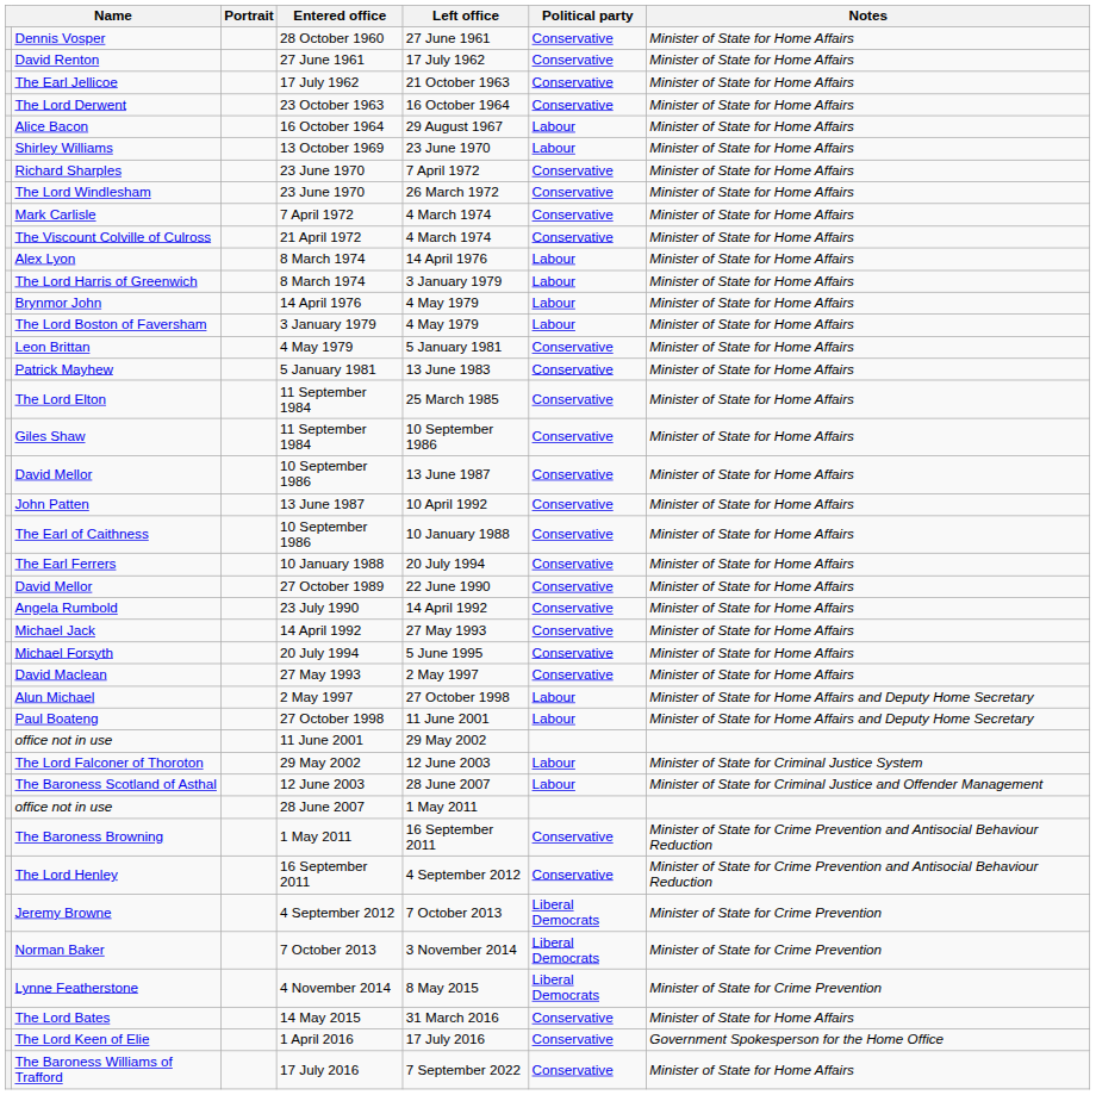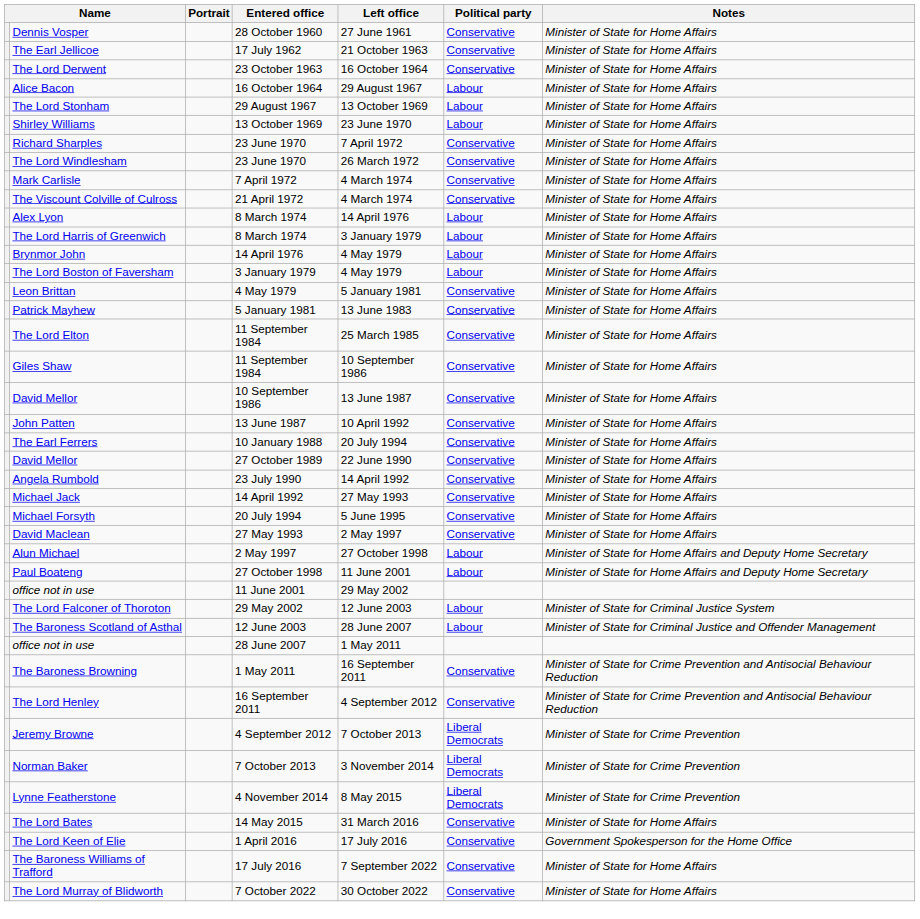- row: David Renton | 27 June 1961 | 17 July 1962 | Conservative | Minister of State for Home Affairs
+ row: The Lord Stonham | 29 August 1967 | 13 October 1969 | Labour | Minister of State for Home Affairs
- row: The Earl of Caithness | 10 September 1986 | 10 January 1988 | Conservative | Minister of State for Home Affairs
+ row: The Lord Murray of Blidworth | 7 October 2022 | 30 October 2022 | Conservative | Minister of State for Home Affairs
